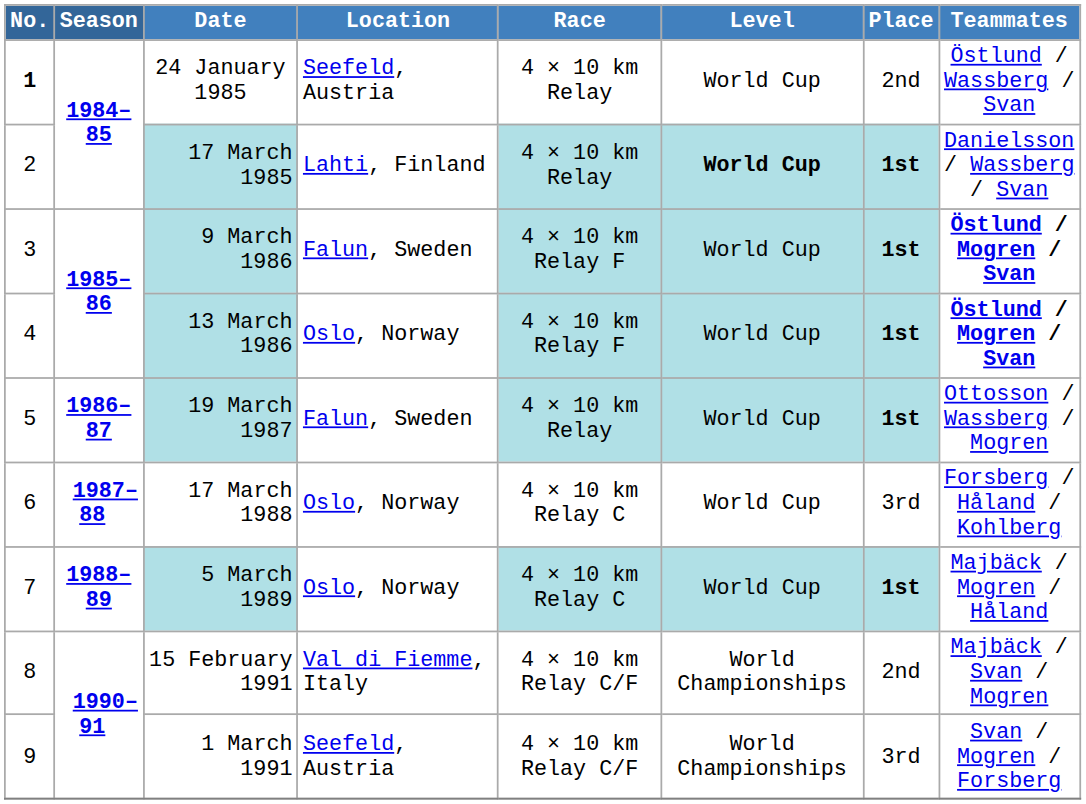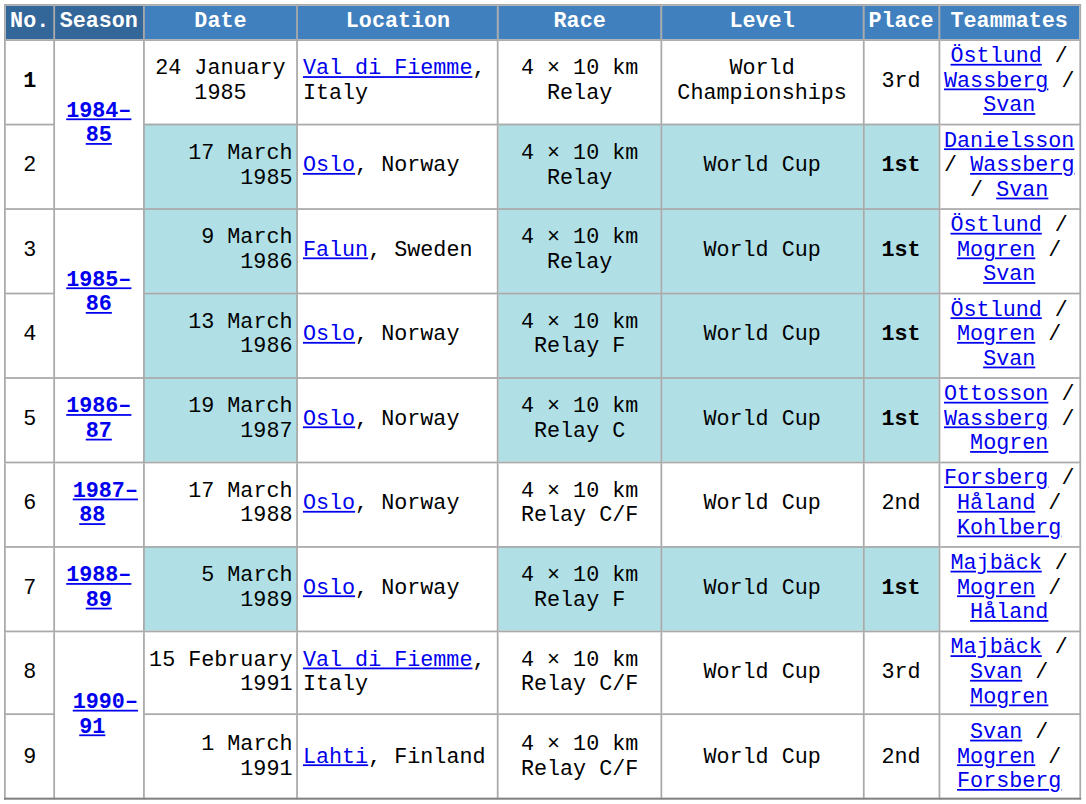24 January 1985 | Location: Seefeld, Austria -> Val di Fiemme, Italy
24 January 1985 | Level: World Cup -> World Championships
24 January 1985 | Place: 2nd -> 3rd
17 March 1985 | Location: Lahti, Finland -> Oslo, Norway
17 March 1985 | Level: bold -> normal
9 March 1986 | Race: 4 × 10 km Relay F -> 4 × 10 km Relay
9 March 1986 | Teammates: bold -> normal
13 March 1986 | Teammates: bold -> normal
19 March 1987 | Location: Falun, Sweden -> Oslo, Norway
19 March 1987 | Race: 4 × 10 km Relay -> 4 × 10 km Relay C
17 March 1988 | Race: 4 × 10 km Relay C -> 4 × 10 km Relay C/F
17 March 1988 | Place: 3rd -> 2nd
5 March 1989 | Race: 4 × 10 km Relay C -> 4 × 10 km Relay F
15 February 1991 | Level: World Championships -> World Cup
15 February 1991 | Place: 2nd -> 3rd
1 March 1991 | Location: Seefeld, Austria -> Lahti, Finland
1 March 1991 | Level: World Championships -> World Cup
1 March 1991 | Place: 3rd -> 2nd
